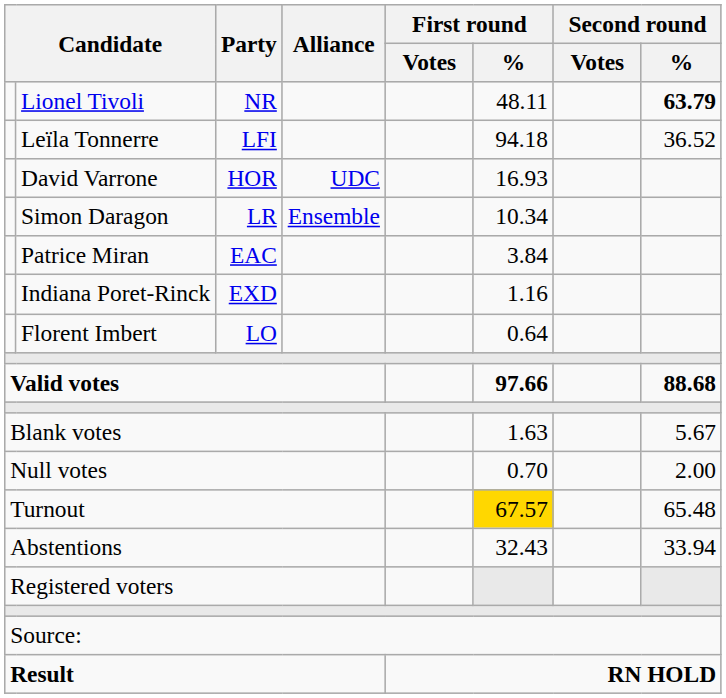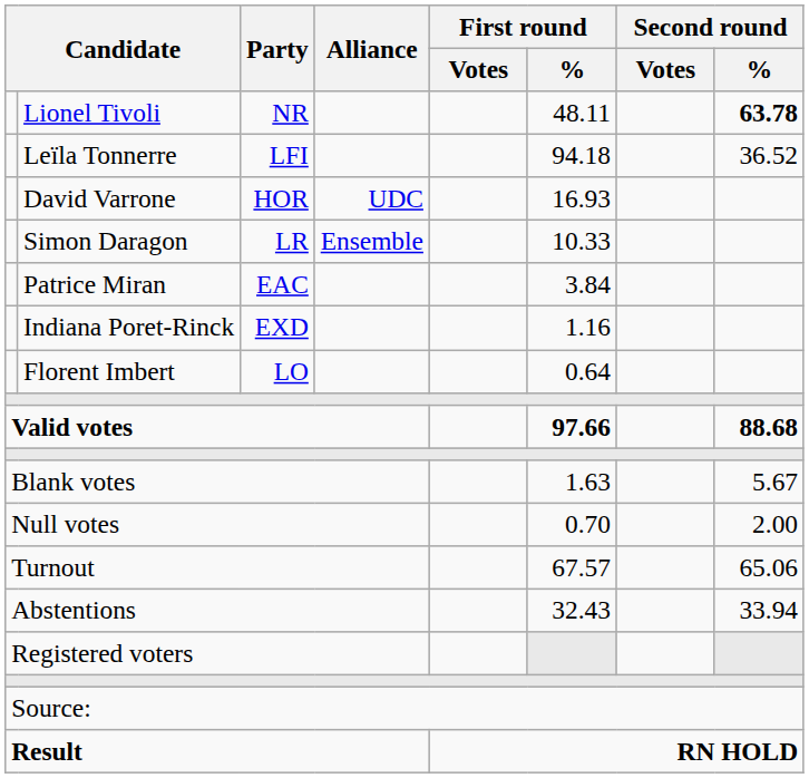Lionel Tivoli | Second round / %: 63.79 -> 63.78
Simon Daragon | First round / %: 10.34 -> 10.33
Turnout | First round / %: gold background -> no background
Turnout | Second round / %: 65.48 -> 65.06
